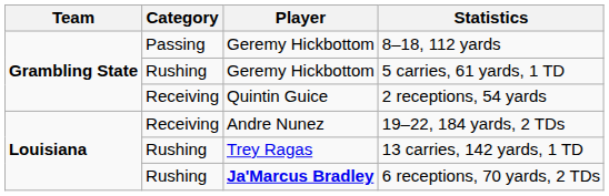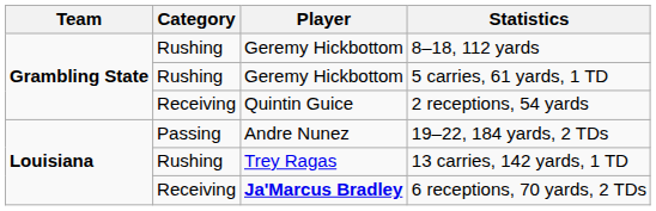8–18, 112 yards | Category: Passing -> Rushing
19–22, 184 yards, 2 TDs | Category: Receiving -> Passing
6 receptions, 70 yards, 2 TDs | Category: Rushing -> Receiving
